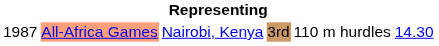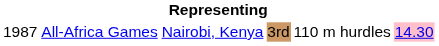row 2 | column 2: lightsalmon background -> no background
row 2 | column 6: no background -> pink background
